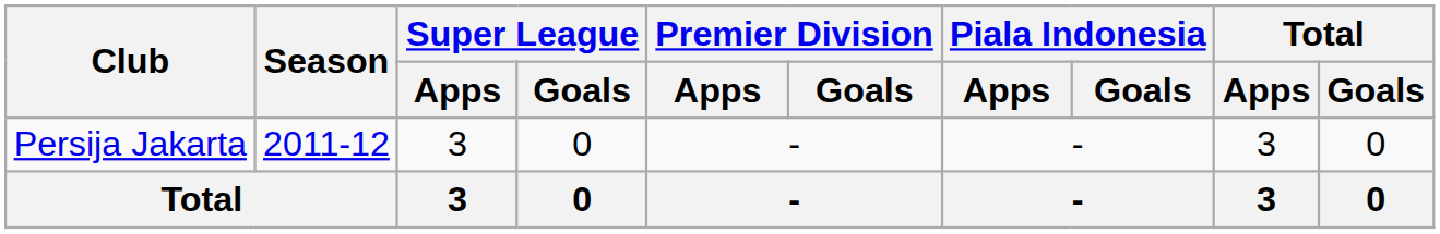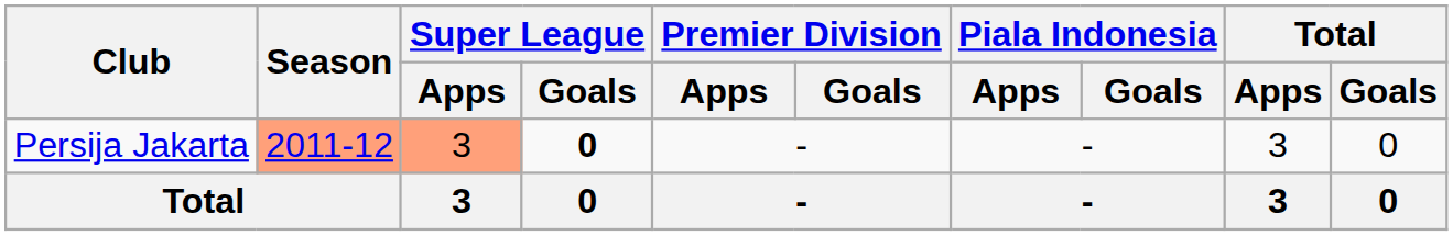Persija Jakarta | Season: no background -> lightsalmon background
Persija Jakarta | Super League / Apps: no background -> lightsalmon background
Persija Jakarta | Super League / Goals: normal -> bold
